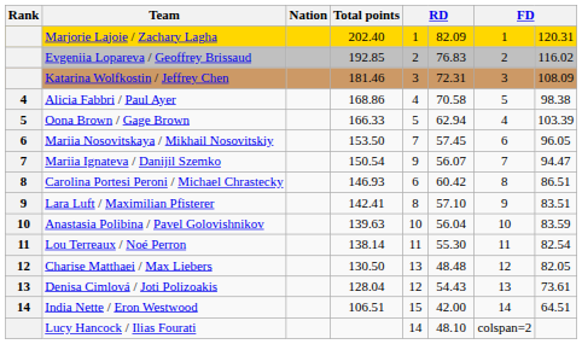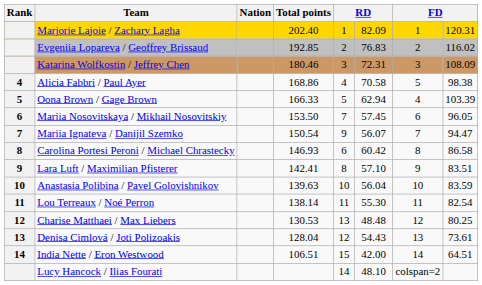Katarina Wolfkostin / Jeffrey Chen | Total points: 181.46 -> 180.46
Carolina Portesi Peroni / Michael Chrastecky | column 8: 86.51 -> 86.58
Charise Matthaei / Max Liebers | Total points: 130.50 -> 130.53
Charise Matthaei / Max Liebers | column 8: 82.05 -> 80.25
